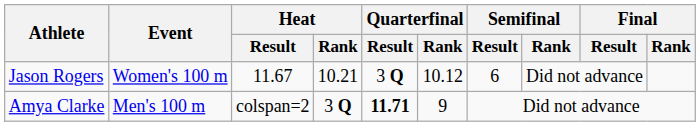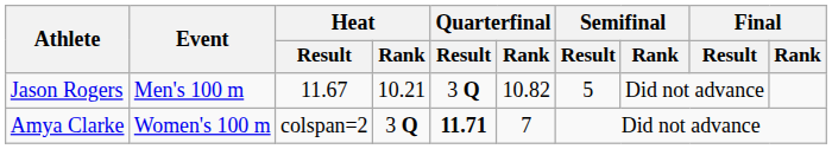Jason Rogers | Event: Women's 100 m -> Men's 100 m
Jason Rogers | Quarterfinal / Rank: 10.12 -> 10.82
Jason Rogers | Semifinal / Result: 6 -> 5
Amya Clarke | Event: Men's 100 m -> Women's 100 m
Amya Clarke | Quarterfinal / Rank: 9 -> 7
